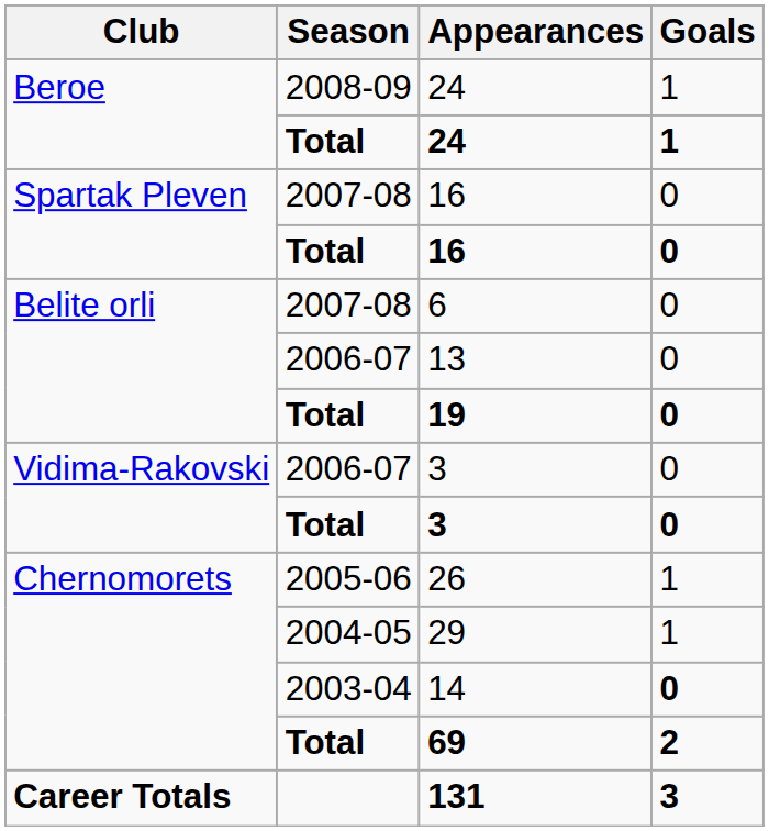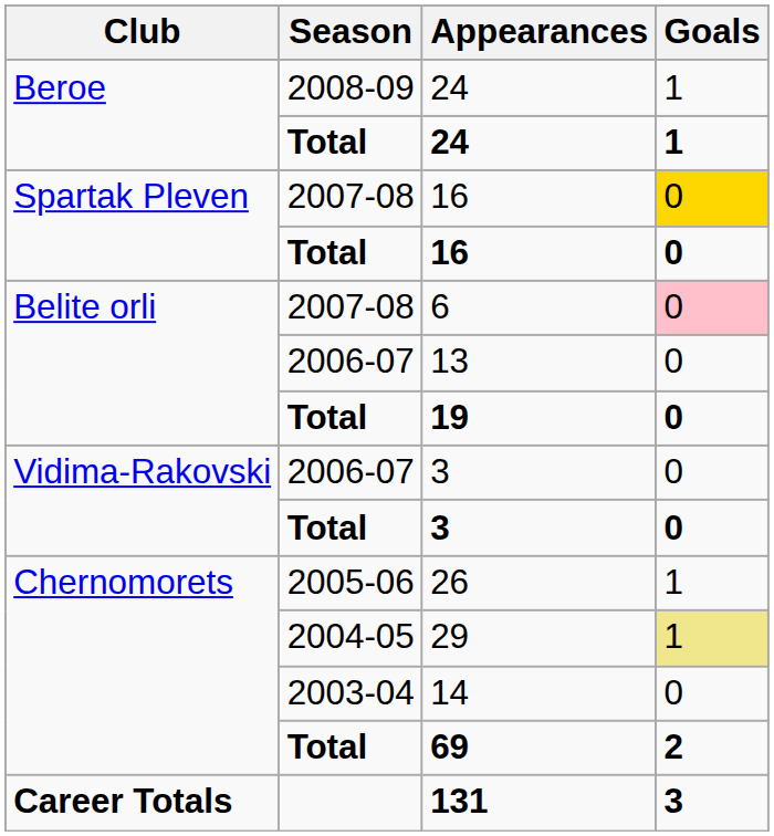2007-08 / 16 | Goals: no background -> gold background
6 | Goals: no background -> pink background
29 | Goals: no background -> khaki background
14 | Goals: bold -> normal
